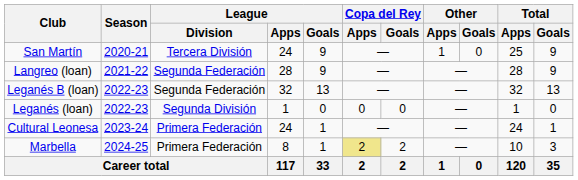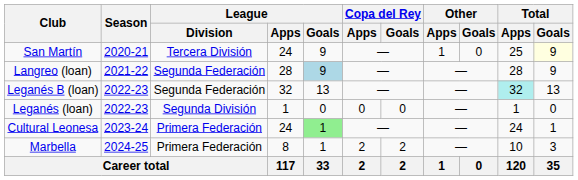San Martín | Total / Goals: no background -> lightyellow background
Langreo (loan) | League / Goals: no background -> lightblue background
Leganés B (loan) | Total / Apps: no background -> paleturquoise background
Cultural Leonesa | League / Goals: no background -> lightgreen background
Marbella | Copa del Rey / Apps: khaki background -> no background
